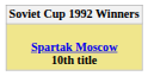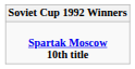row 2 | column 1: khaki background -> no background
